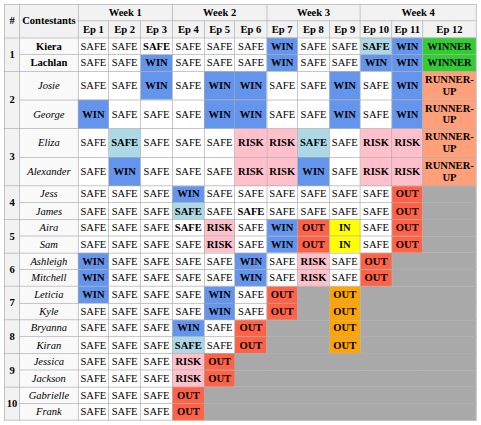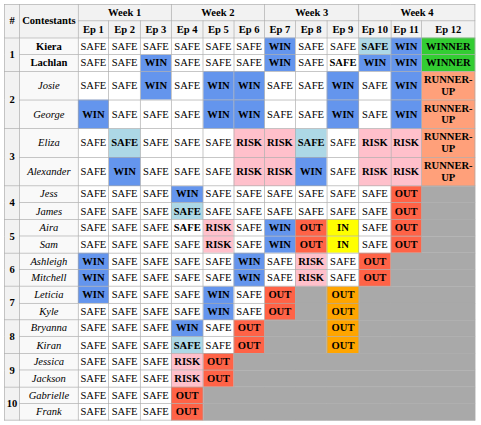Kiera | Week 1 / Ep 3: bold -> normal
Lachlan | Week 3 / Ep 9: normal -> bold
James | Week 2 / Ep 6: bold -> normal
